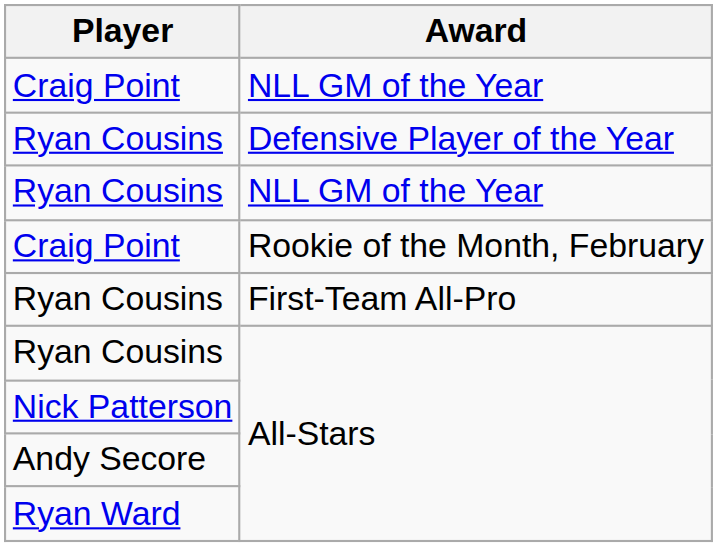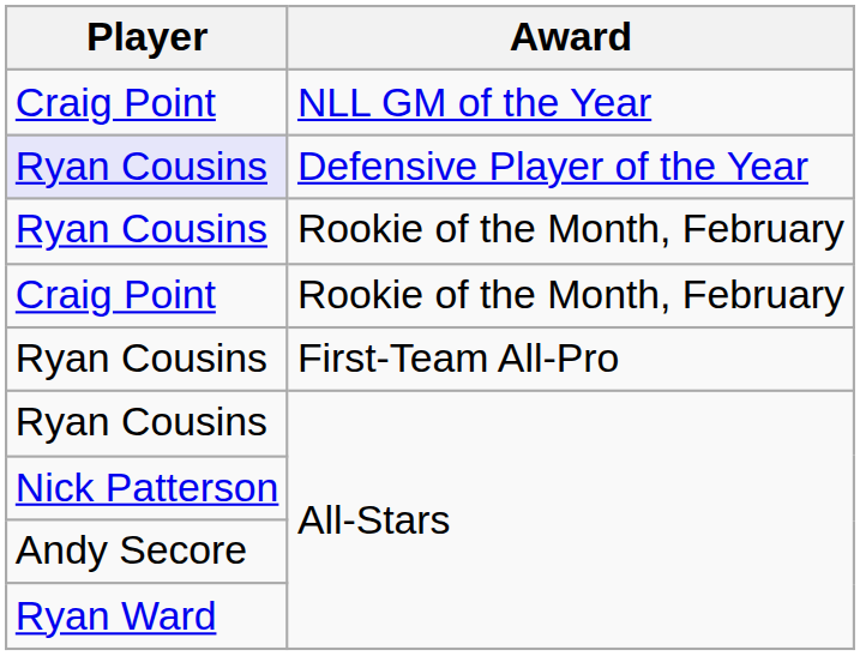row 3 | Player: no background -> lavender background
row 4 | Award: NLL GM of the Year -> Rookie of the Month, February
